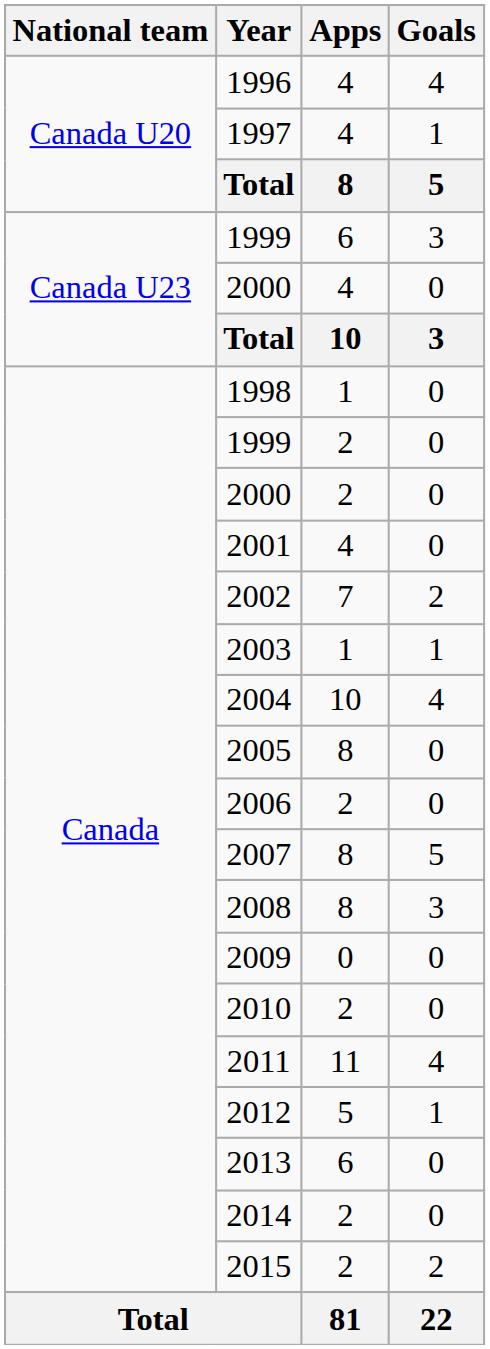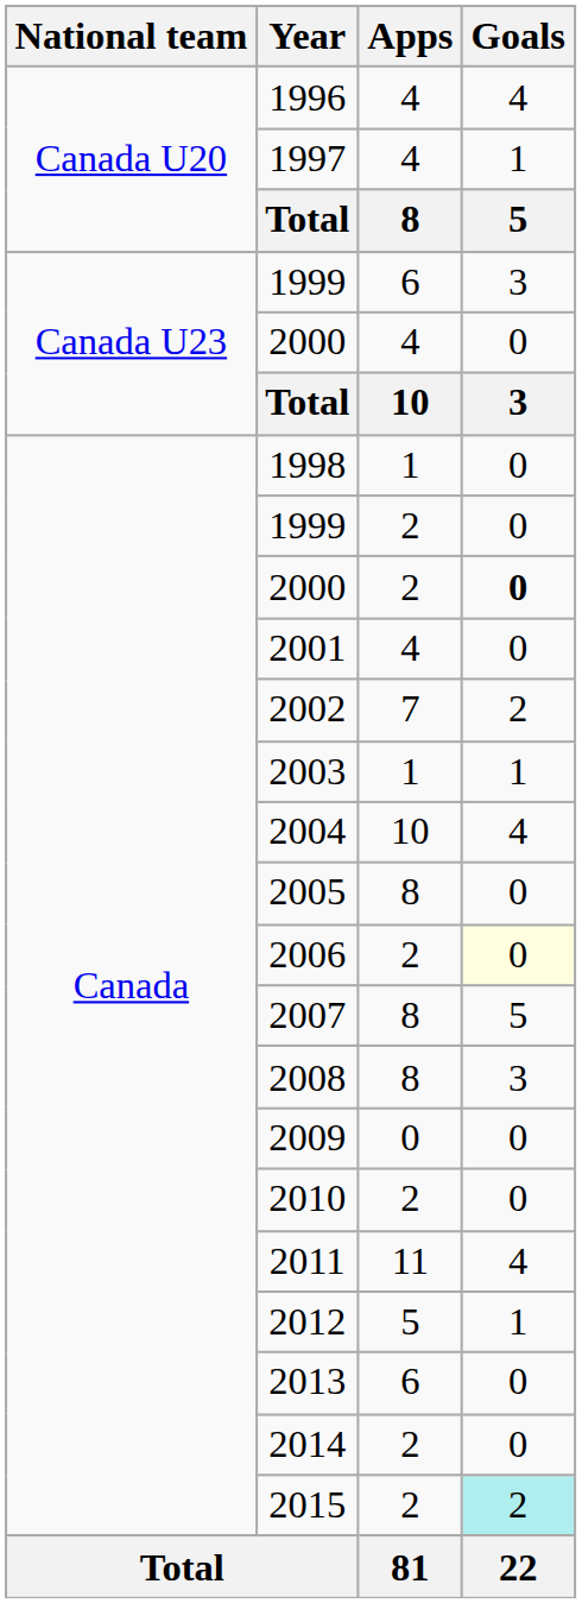2000 / 2 | Goals: normal -> bold
2006 | Goals: no background -> lightyellow background
2015 | Goals: no background -> paleturquoise background
